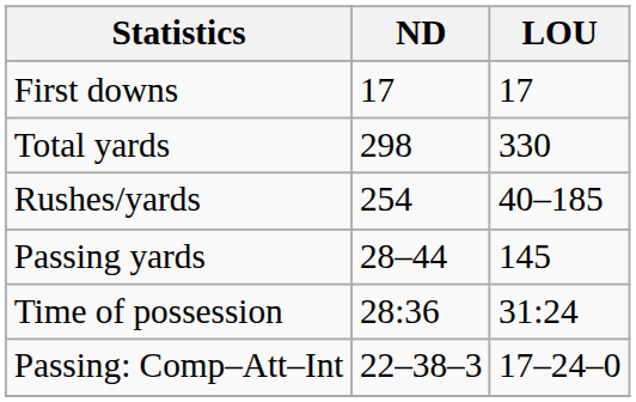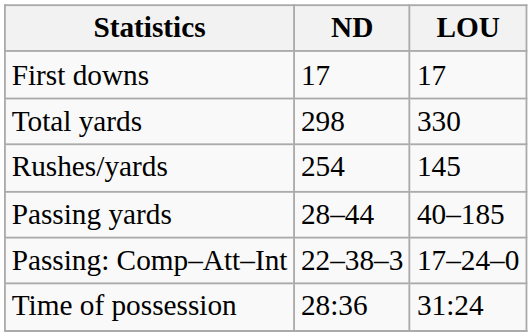Rushes/yards | LOU: 40–185 -> 145
Passing yards | LOU: 145 -> 40–185
rows swapped: Passing: Comp–Att–Int <-> Time of possession
